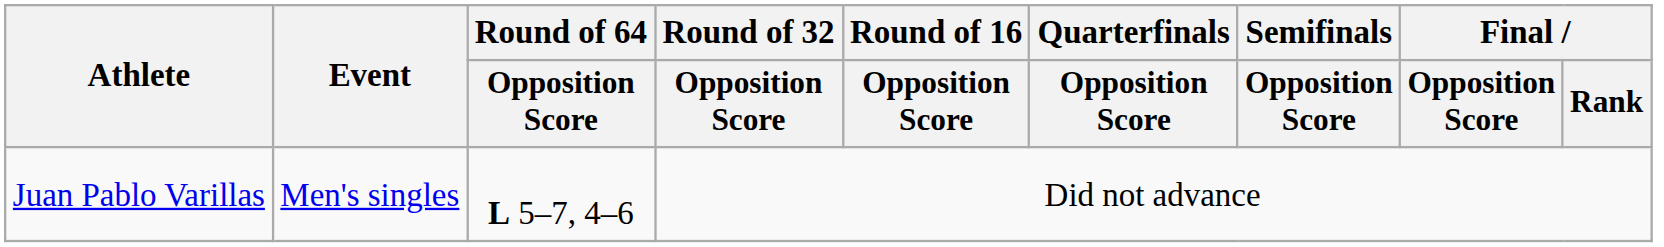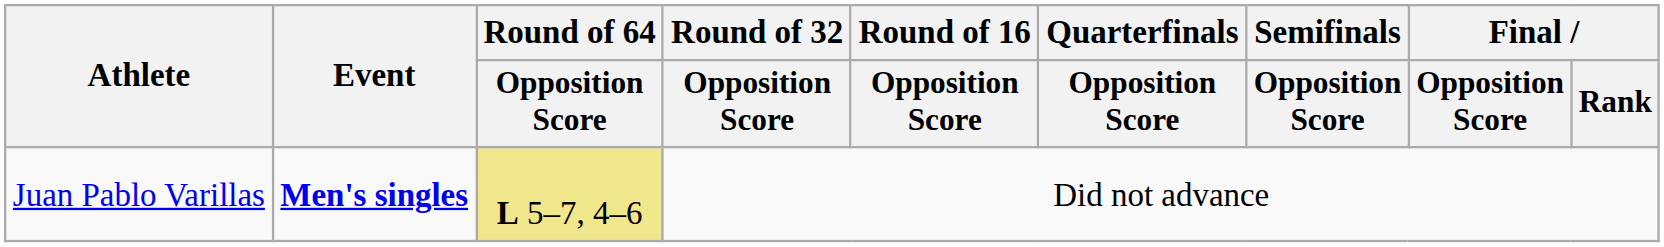Juan Pablo Varillas | Event: normal -> bold
Juan Pablo Varillas | Round of 64 / Opposition Score: no background -> khaki background
